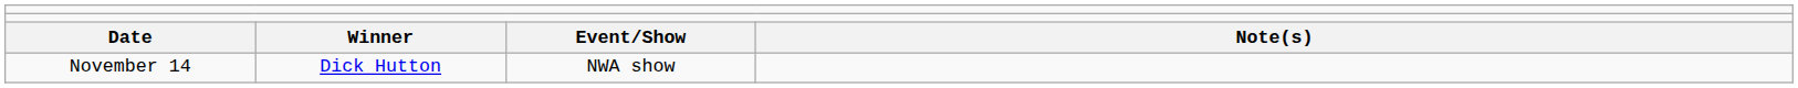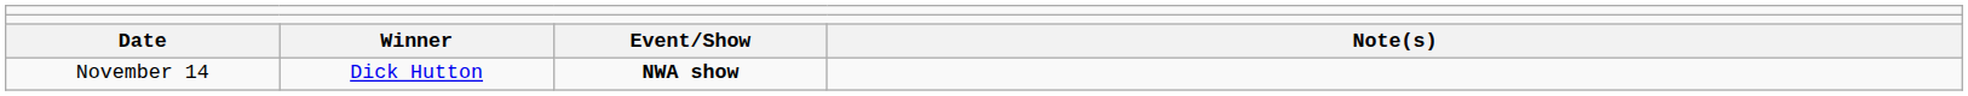November 14 | column 3: normal -> bold
